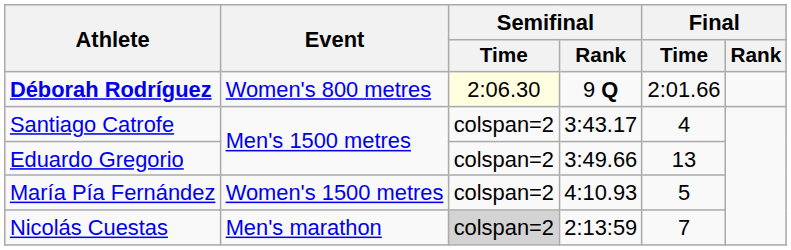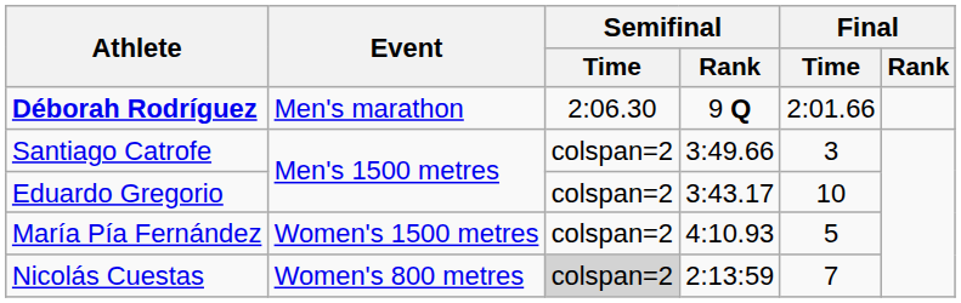Déborah Rodríguez | Event: Women's 800 metres -> Men's marathon
Déborah Rodríguez | Semifinal / Time: lightyellow background -> no background
Santiago Catrofe | Semifinal / Rank: 3:43.17 -> 3:49.66
Santiago Catrofe | Final / Time: 4 -> 3
Eduardo Gregorio | Semifinal / Rank: 3:49.66 -> 3:43.17
Eduardo Gregorio | Final / Time: 13 -> 10
Nicolás Cuestas | Event: Men's marathon -> Women's 800 metres
